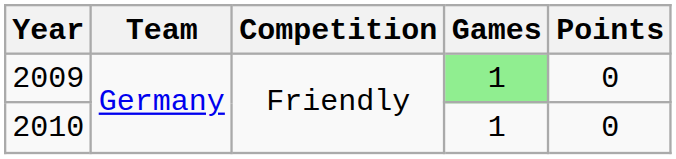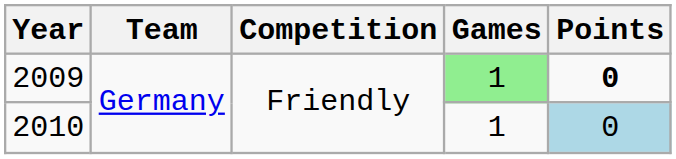2009 | Points: normal -> bold
2010 | Points: no background -> lightblue background
